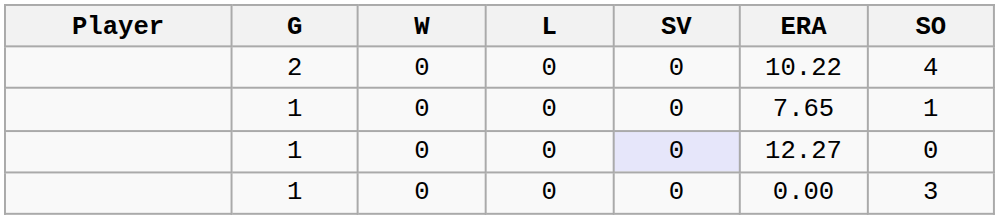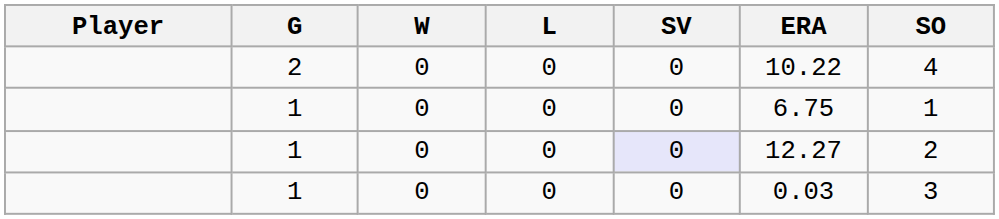row 3 | ERA: 7.65 -> 6.75
row 4 | SO: 0 -> 2
row 5 | ERA: 0.00 -> 0.03
